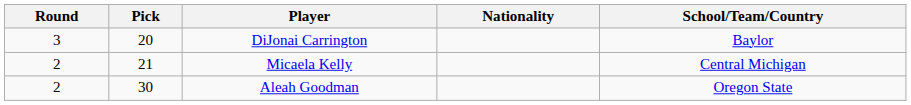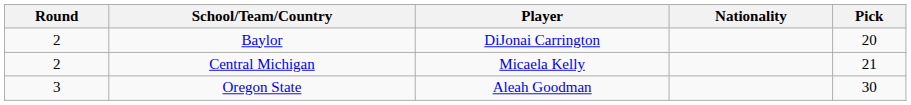columns swapped: Pick <-> School/Team/Country
DiJonai Carrington | Round: 3 -> 2
Aleah Goodman | Round: 2 -> 3
